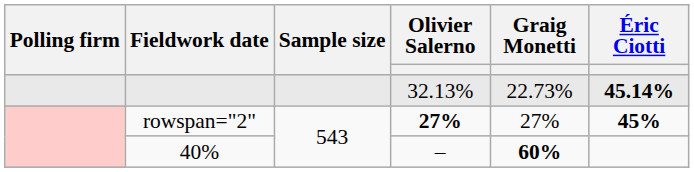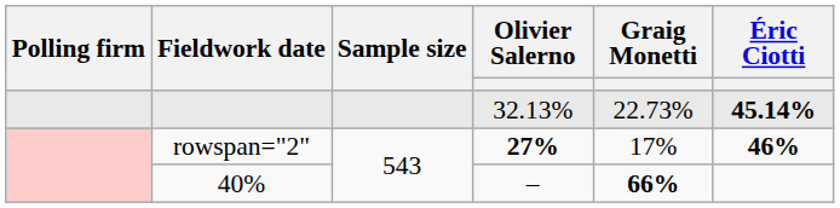rowspan="2" | Graig Monetti: 27% -> 17%
rowspan="2" | Éric Ciotti: 45% -> 46%
40% | Graig Monetti: 60% -> 66%
